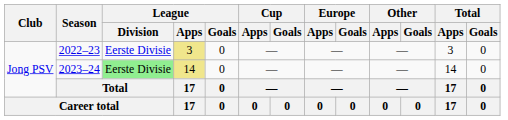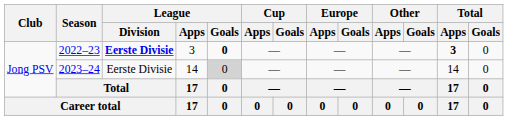2022–23 | League / Division: normal -> bold
2022–23 | League / Apps: khaki background -> no background
2022–23 | League / Goals: normal -> bold
2022–23 | Total / Apps: normal -> bold
2023–24 | League / Division: lightgreen background -> no background
2023–24 | League / Apps: khaki background -> no background
2023–24 | League / Goals: no background -> lightgrey background
